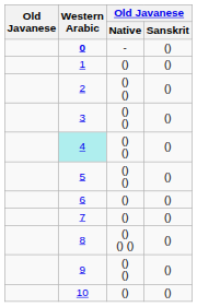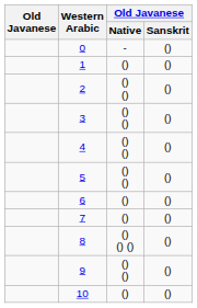0 | Western Arabic: bold -> normal
4 | Western Arabic: paleturquoise background -> no background
